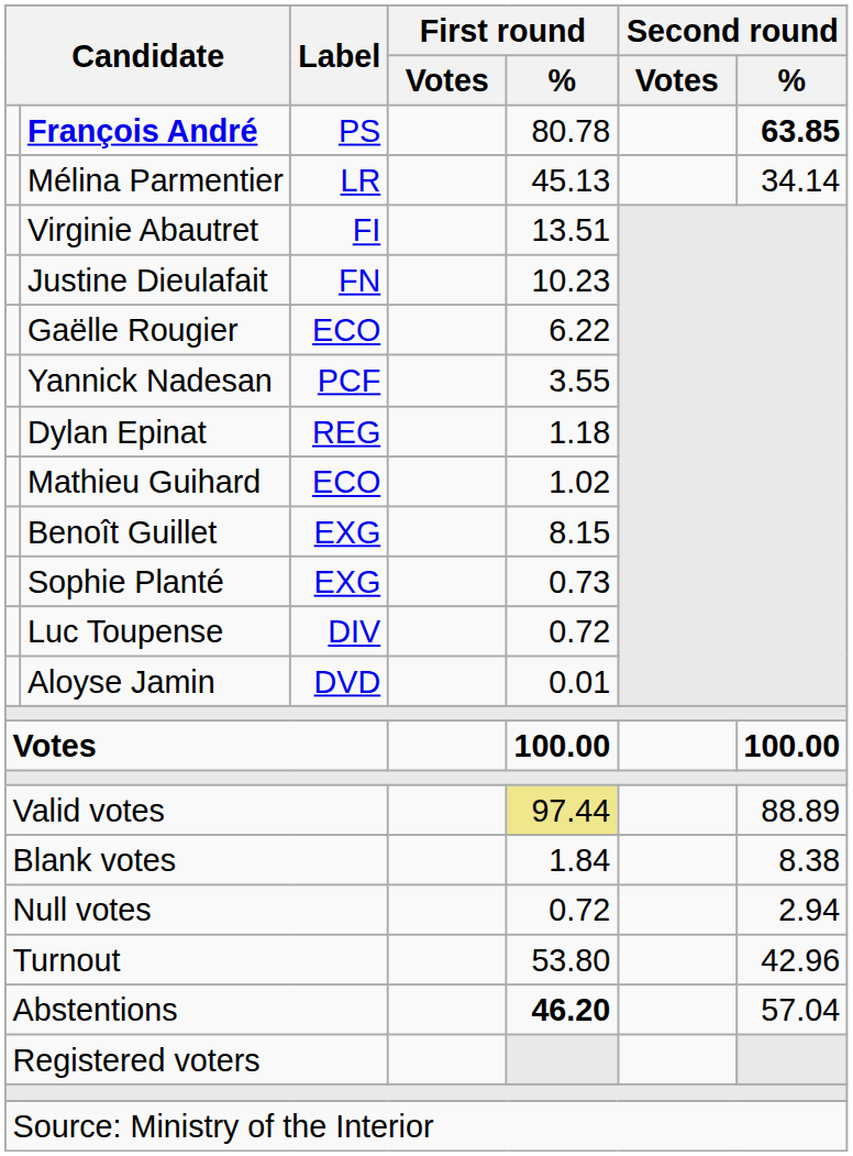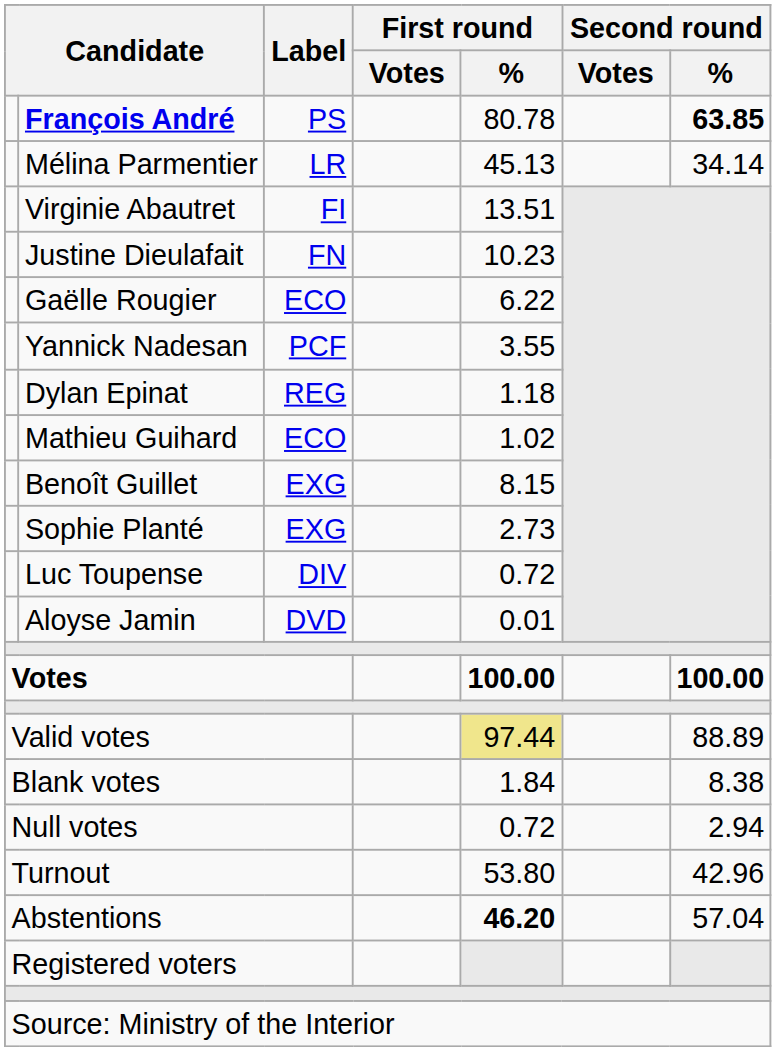Sophie Planté | First round / %: 0.73 -> 2.73
